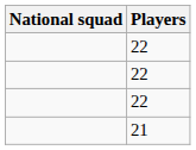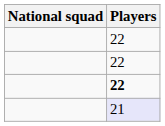row 4 | Players: normal -> bold
row 5 | Players: no background -> lavender background
